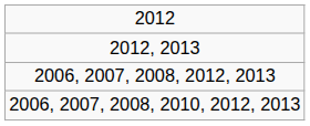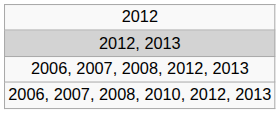row 2 | column 1: no background -> lightgrey background
